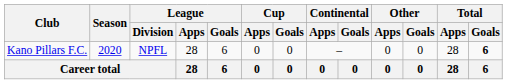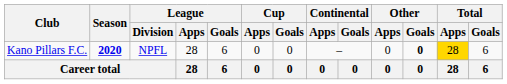Kano Pillars F.C. | Season: normal -> bold
Kano Pillars F.C. | Other / Goals: normal -> bold
Kano Pillars F.C. | Total / Apps: no background -> gold background
Kano Pillars F.C. | Total / Goals: bold -> normal
